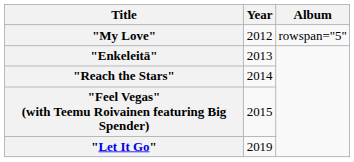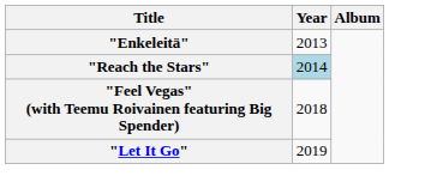- row: "My Love" | 2012 | rowspan="5"
"Reach the Stars" | Year: no background -> lightblue background
"Feel Vegas" (with Teemu Roivainen featuring Big Spender) | Year: 2015 -> 2018
